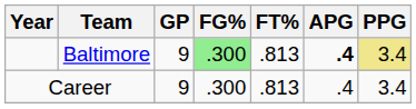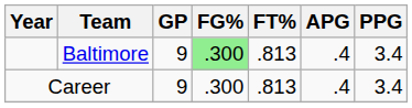row 2 | APG: bold -> normal
row 2 | PPG: khaki background -> no background
